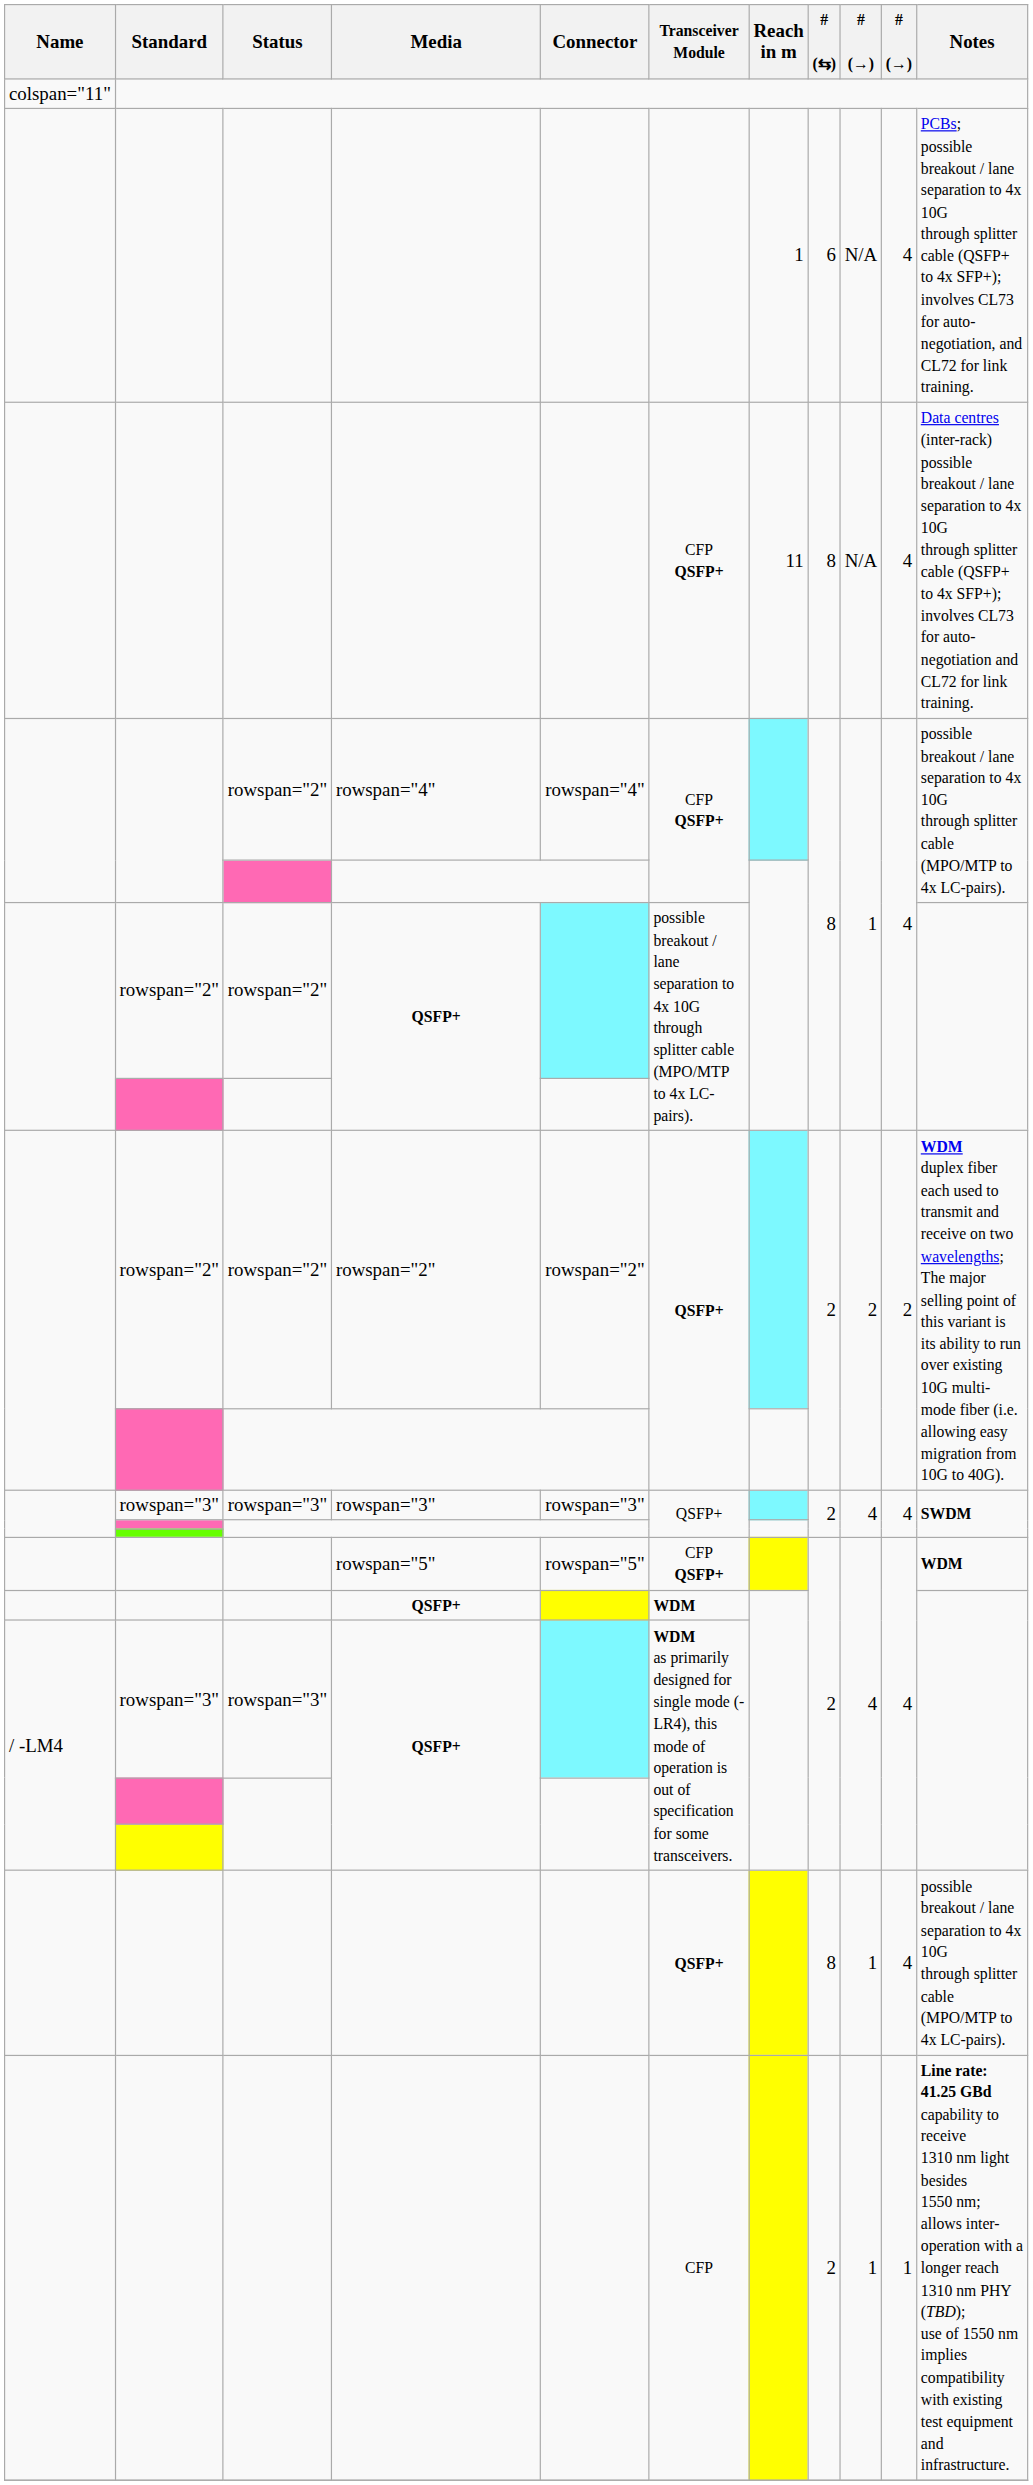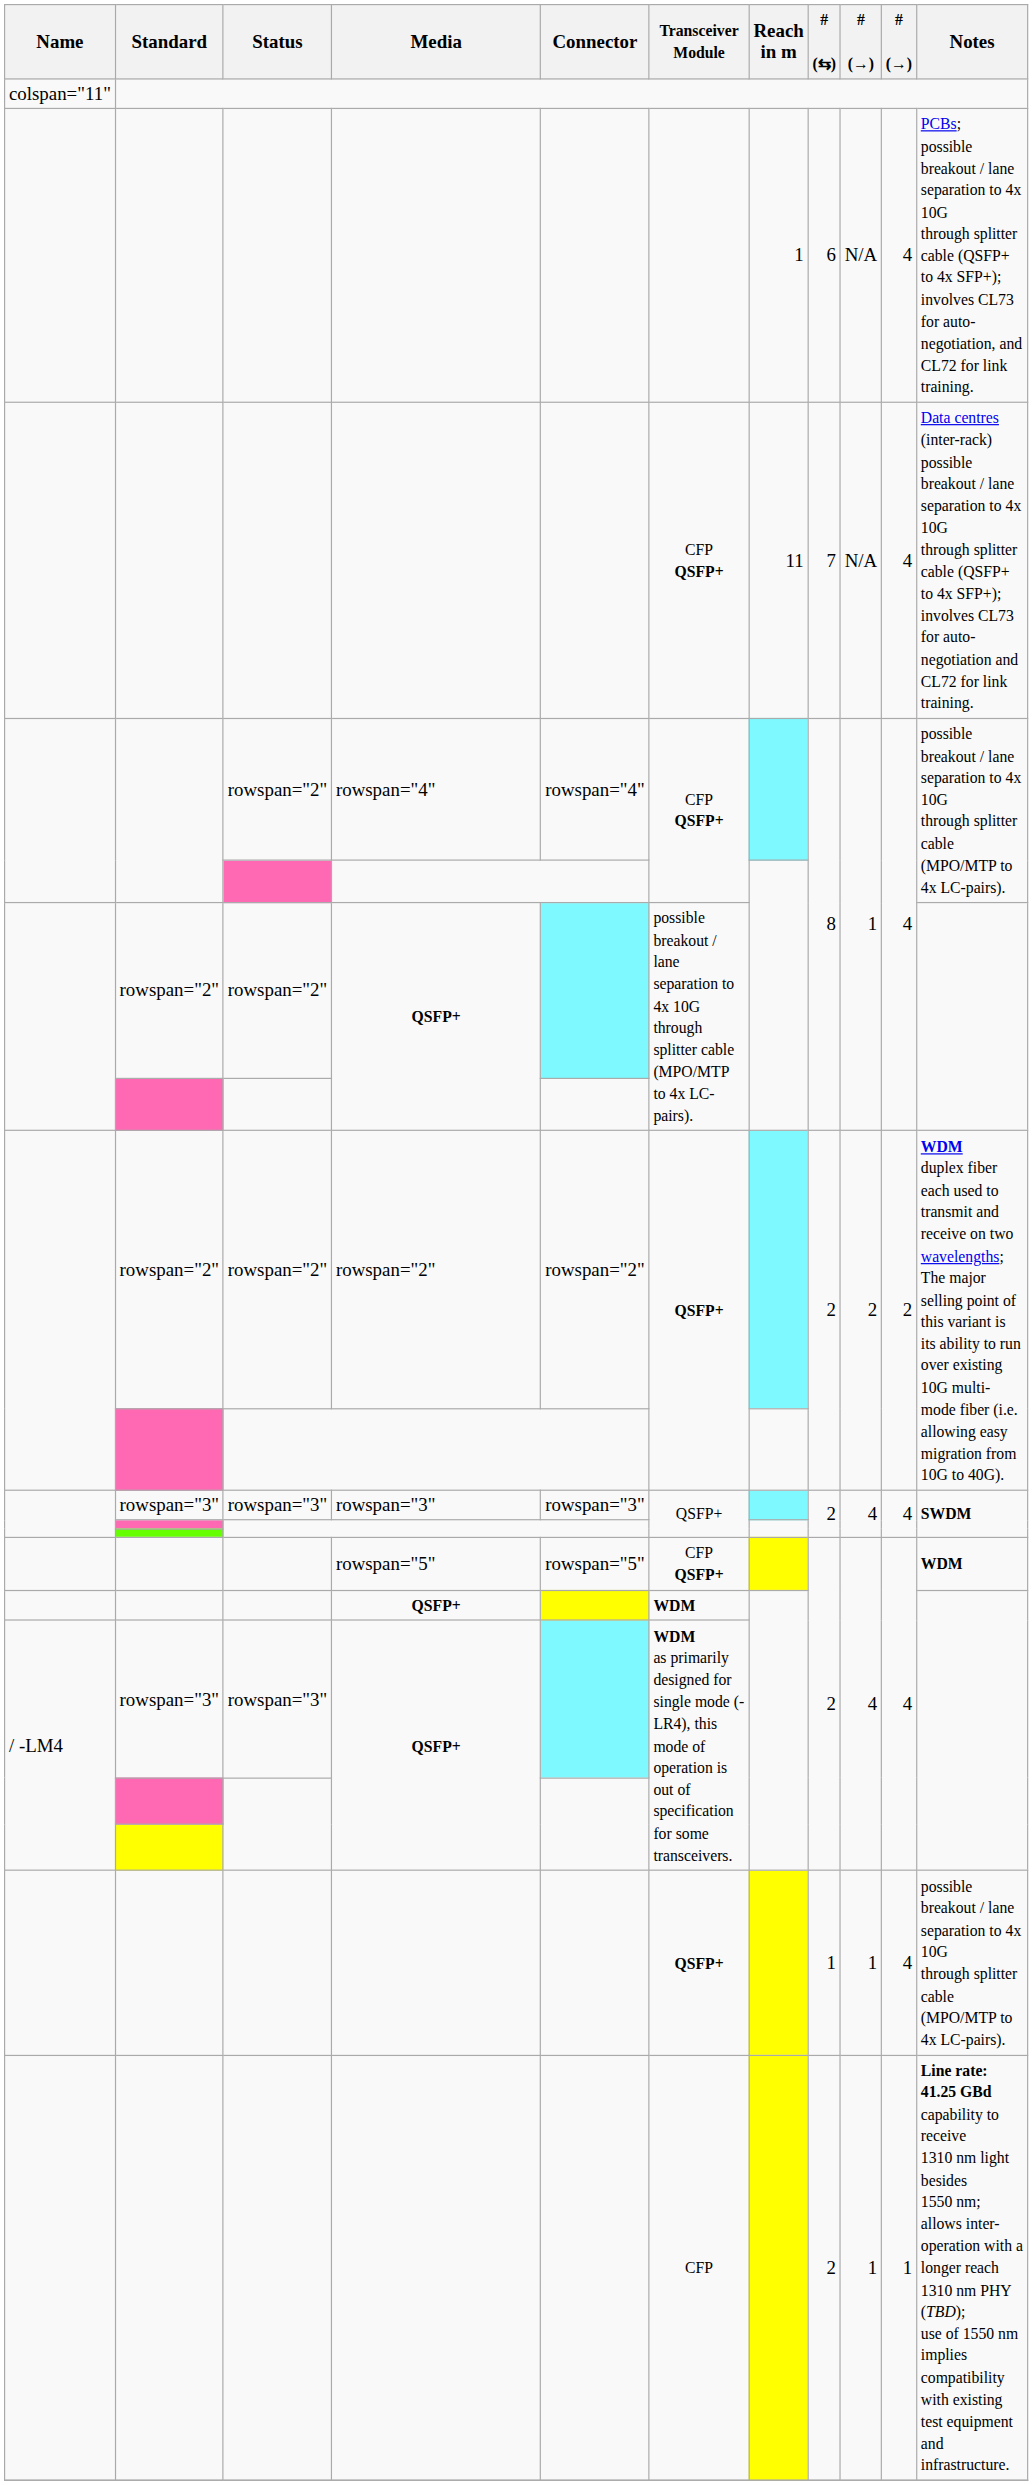row 4 | # (⇆): 8 -> 7
row 19 | # (⇆): 8 -> 1
